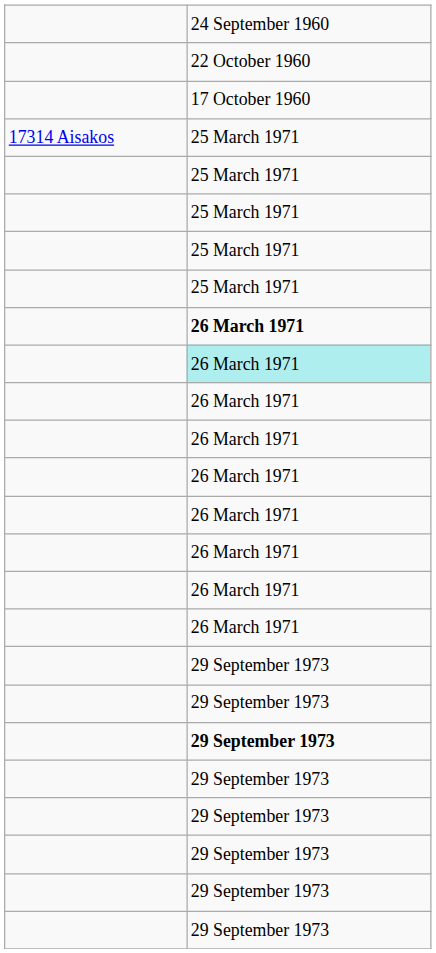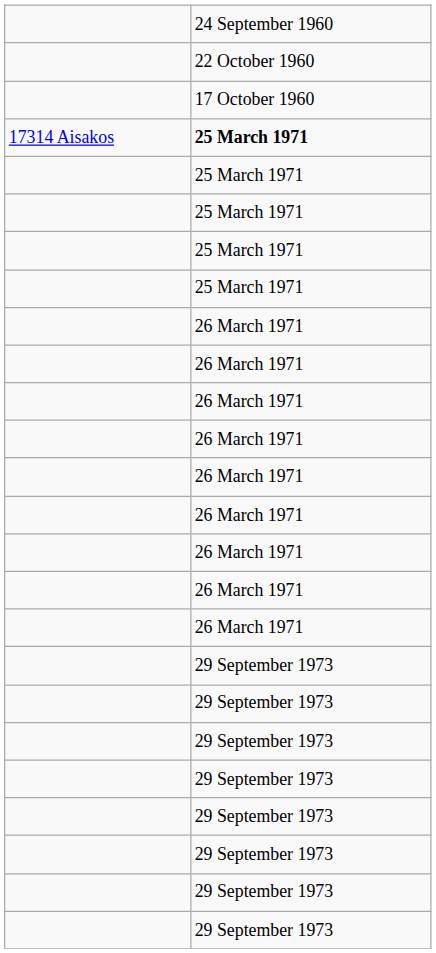row 4 | column 2: normal -> bold
row 9 | column 2: bold -> normal
row 10 | column 2: paleturquoise background -> no background
row 20 | column 2: bold -> normal
